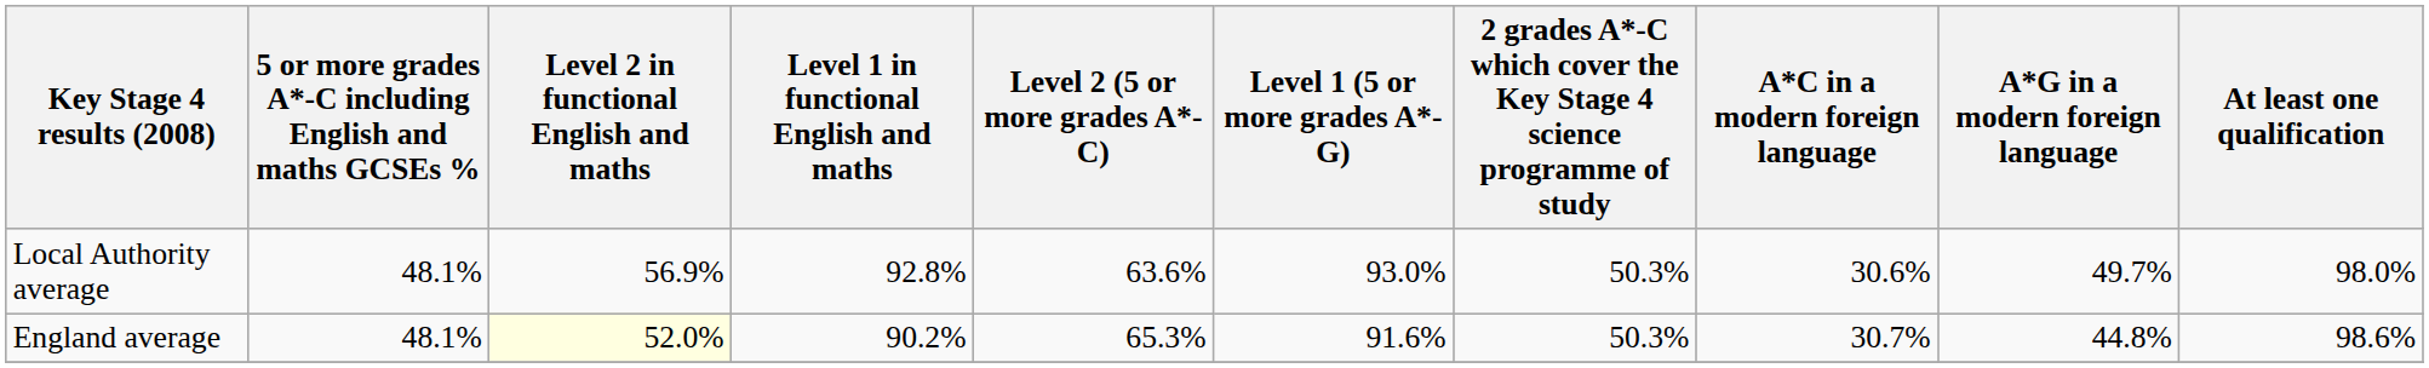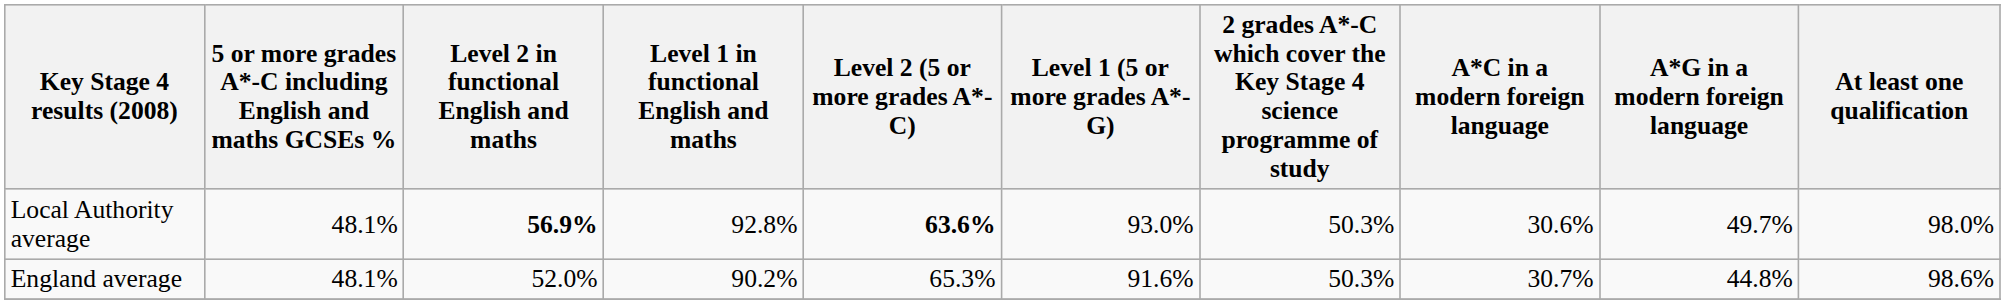row 2 | Level 2 in functional English and maths: normal -> bold
row 2 | Level 2 (5 or more grades A*-C): normal -> bold
row 3 | Level 2 in functional English and maths: lightyellow background -> no background
